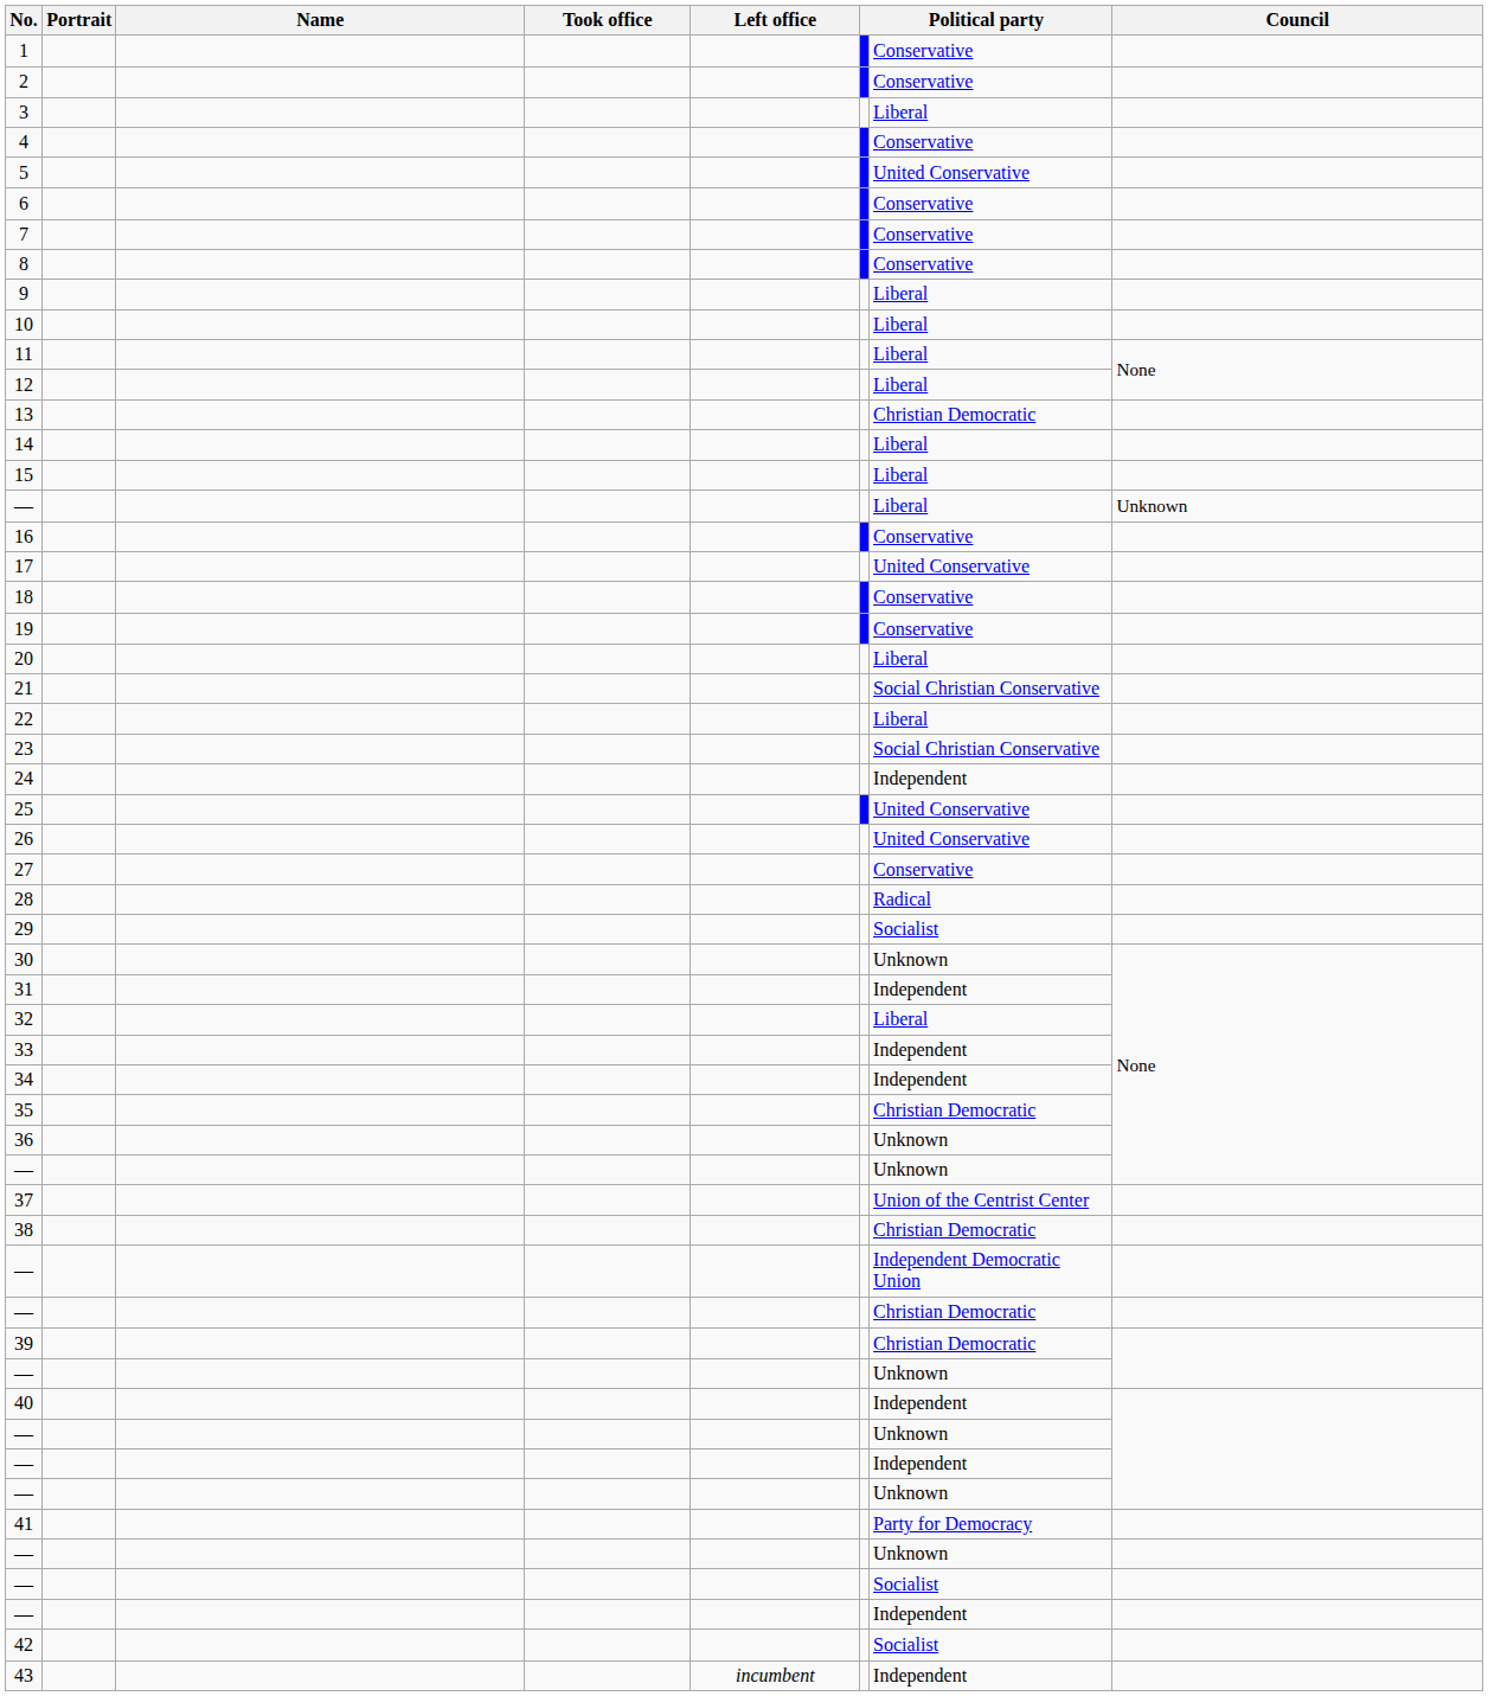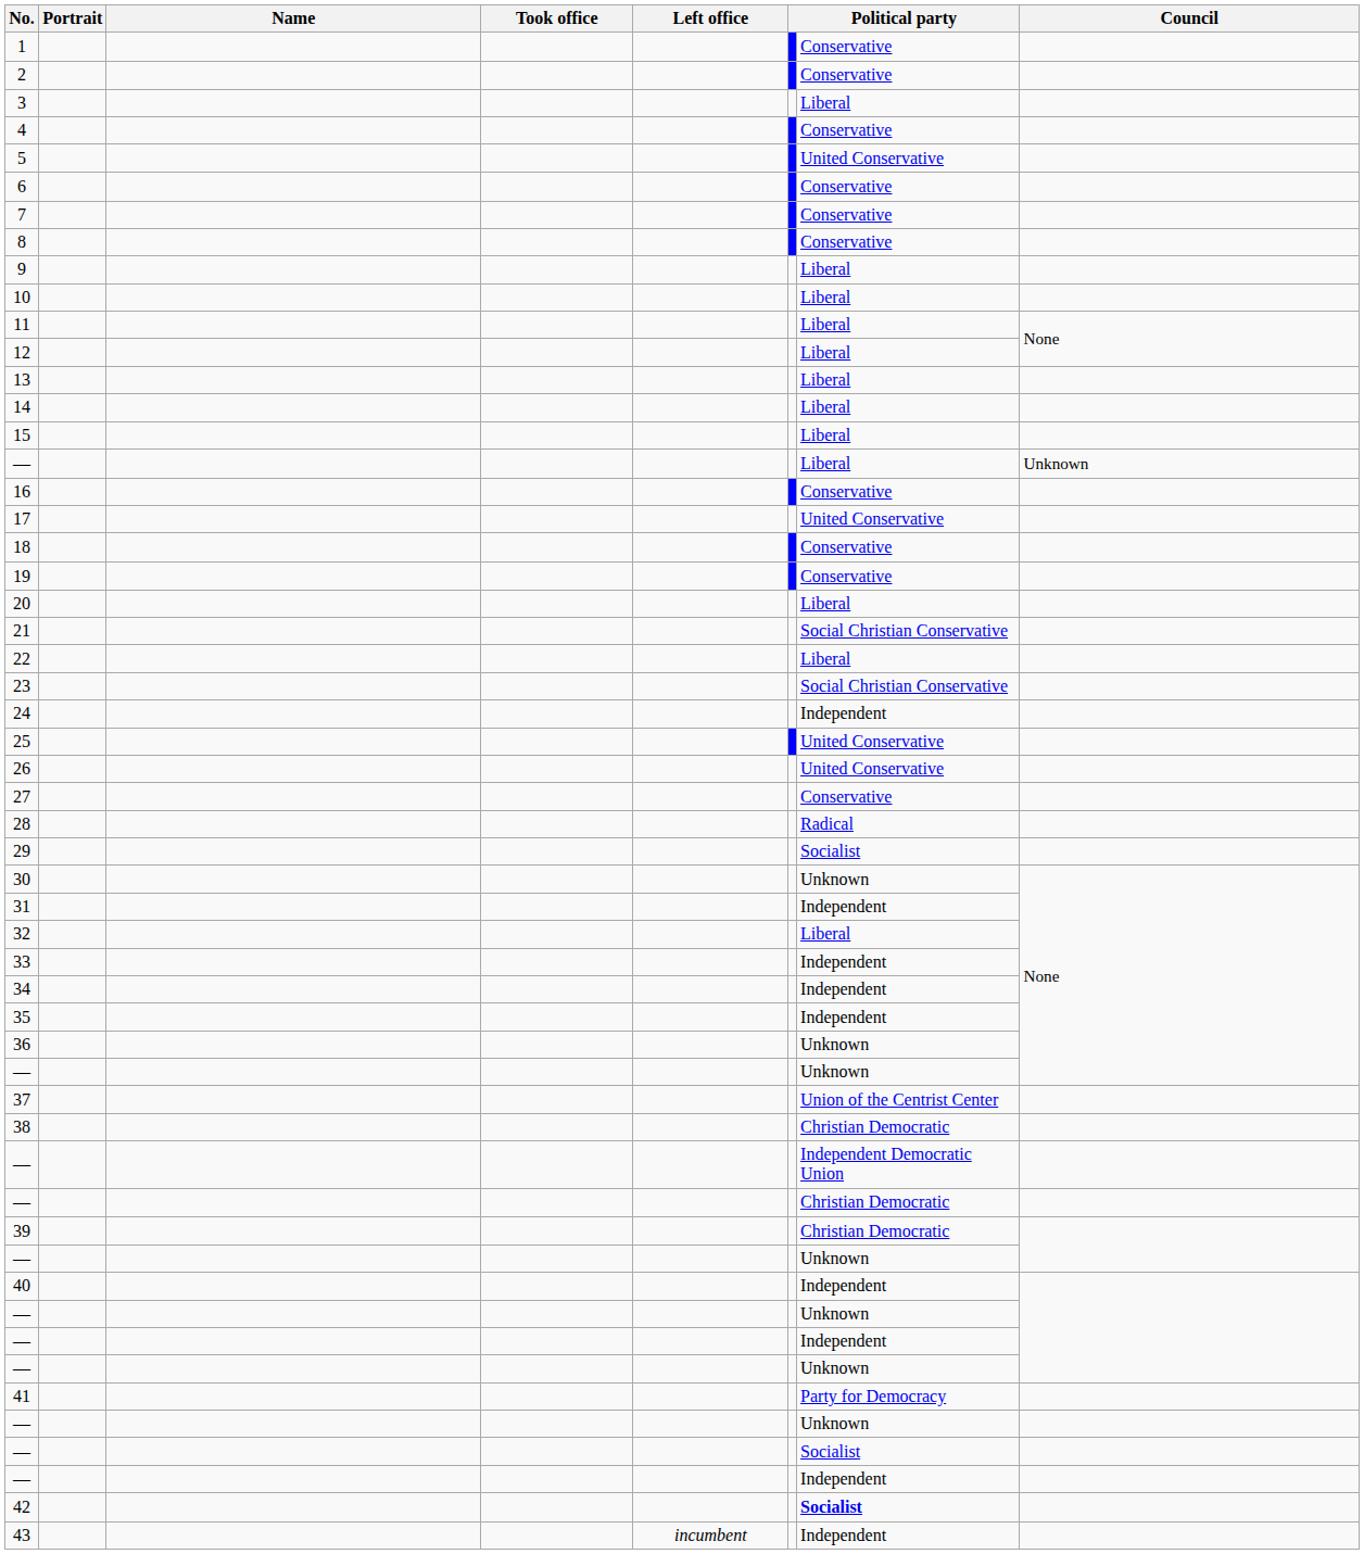13 | column 7: Christian Democratic -> Liberal
35 | column 7: Christian Democratic -> Independent
42 | column 7: normal -> bold
